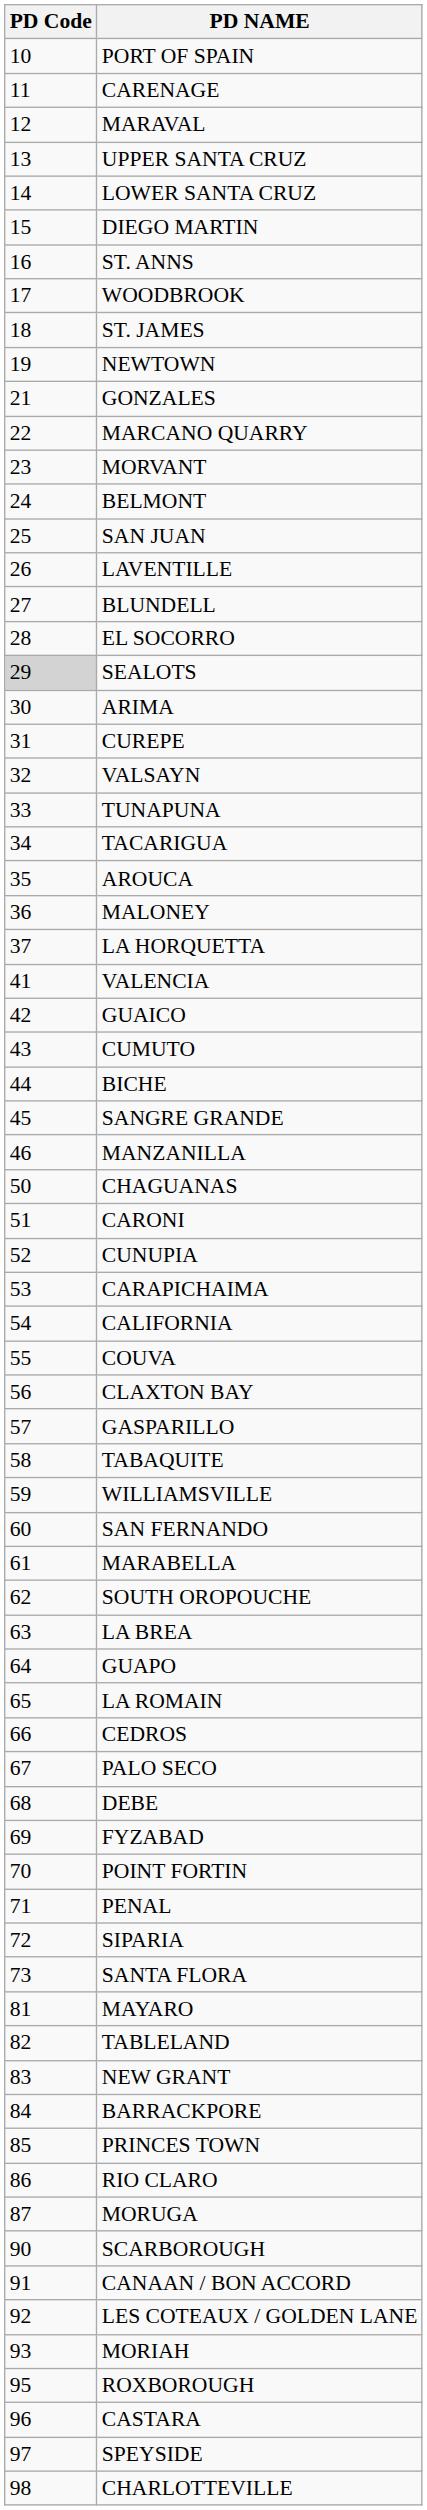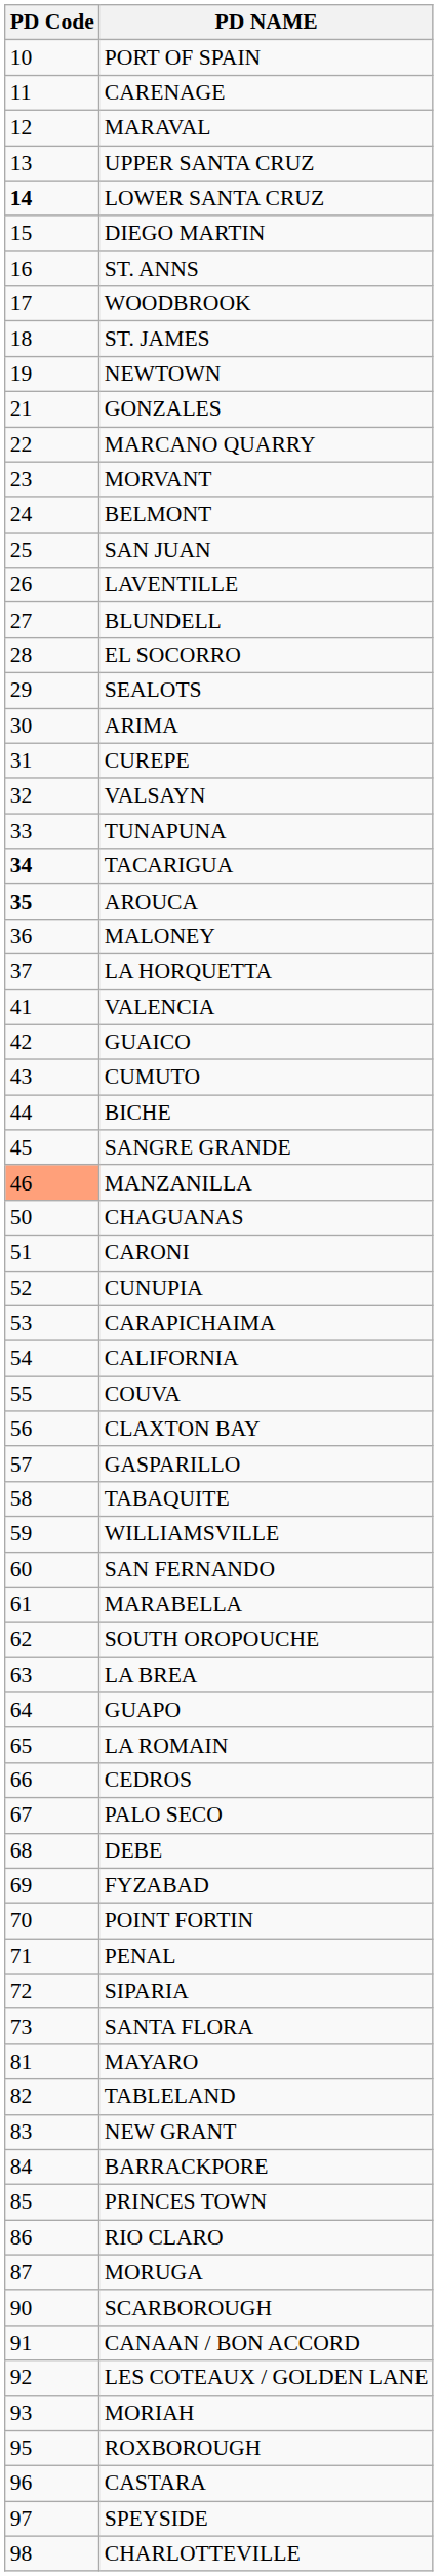LOWER SANTA CRUZ | PD Code: normal -> bold
SEALOTS | PD Code: lightgrey background -> no background
TACARIGUA | PD Code: normal -> bold
AROUCA | PD Code: normal -> bold
MANZANILLA | PD Code: no background -> lightsalmon background
